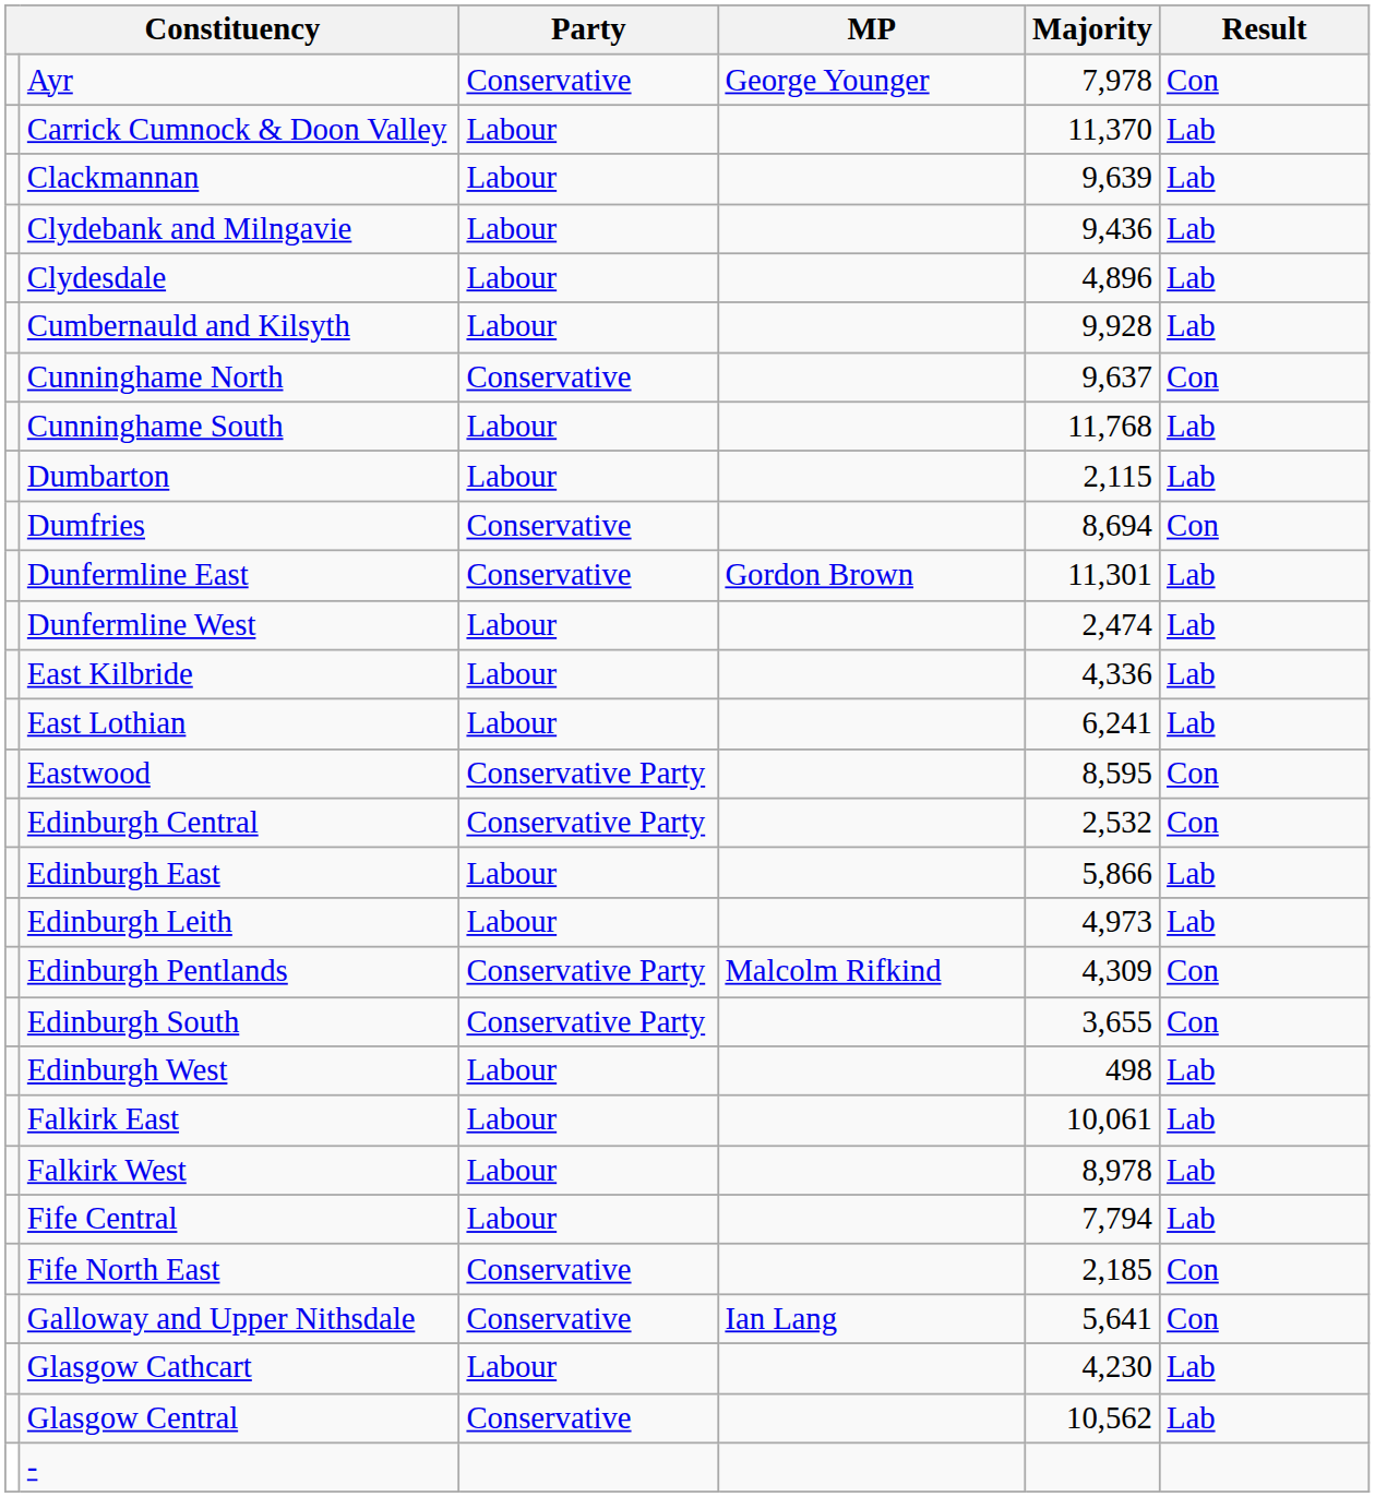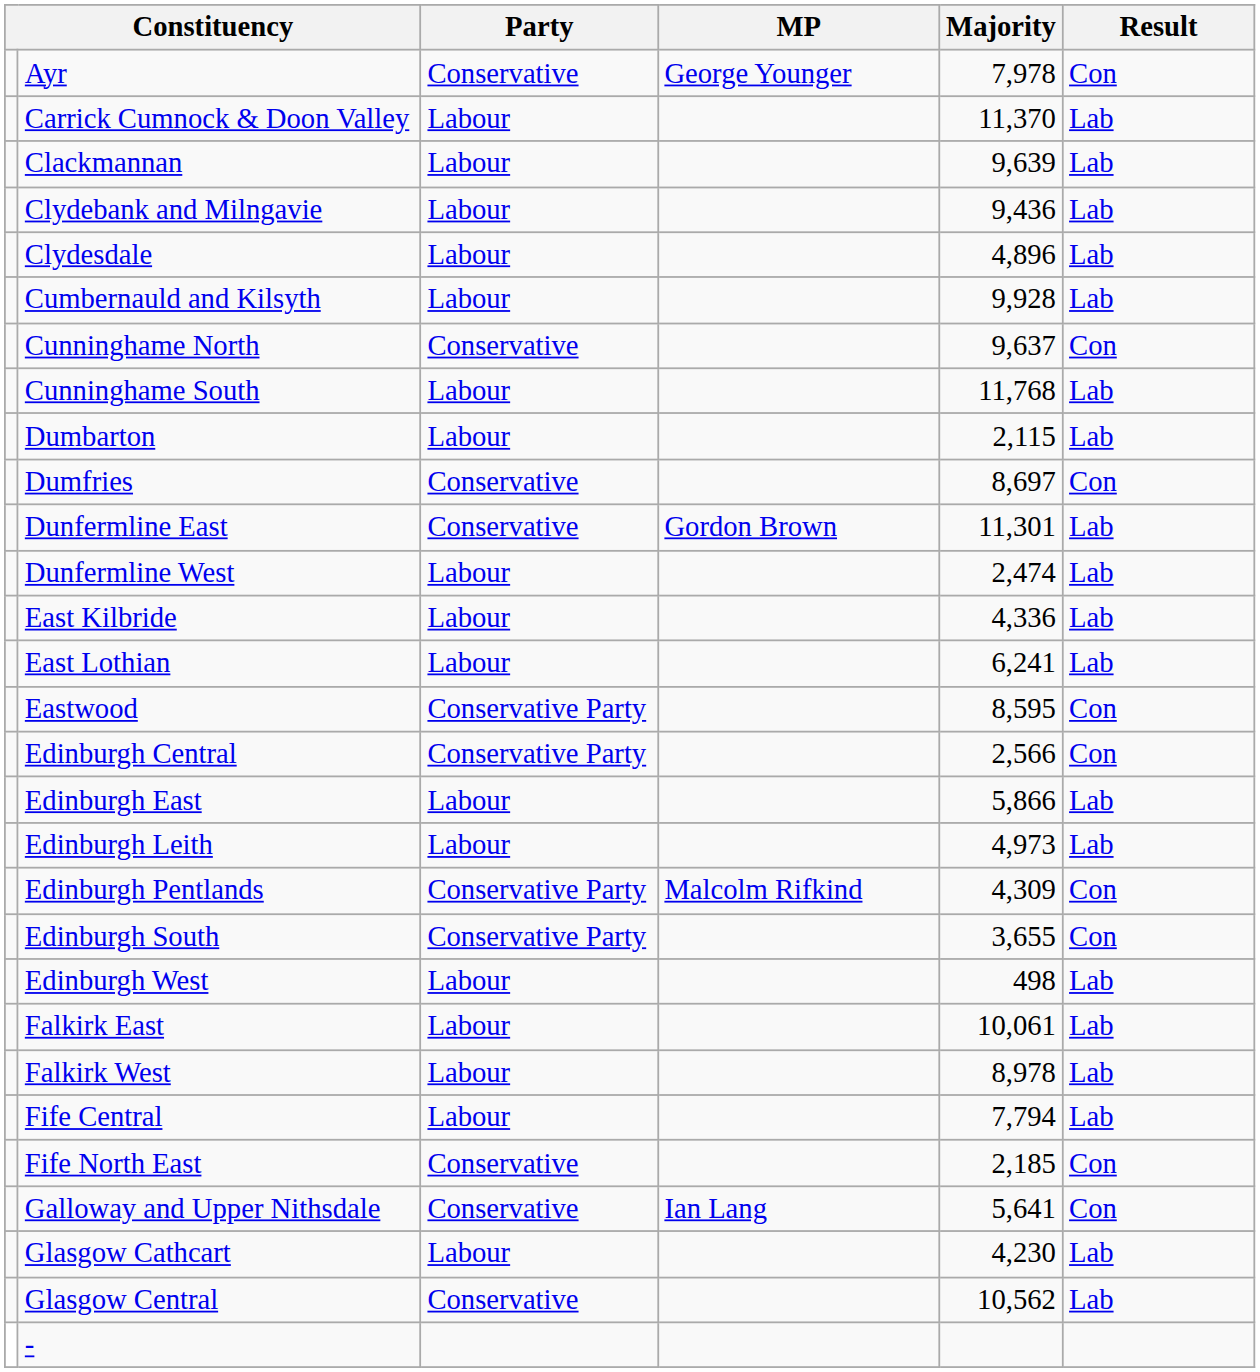Dumfries | Majority: 8,694 -> 8,697
Edinburgh Central | Majority: 2,532 -> 2,566
